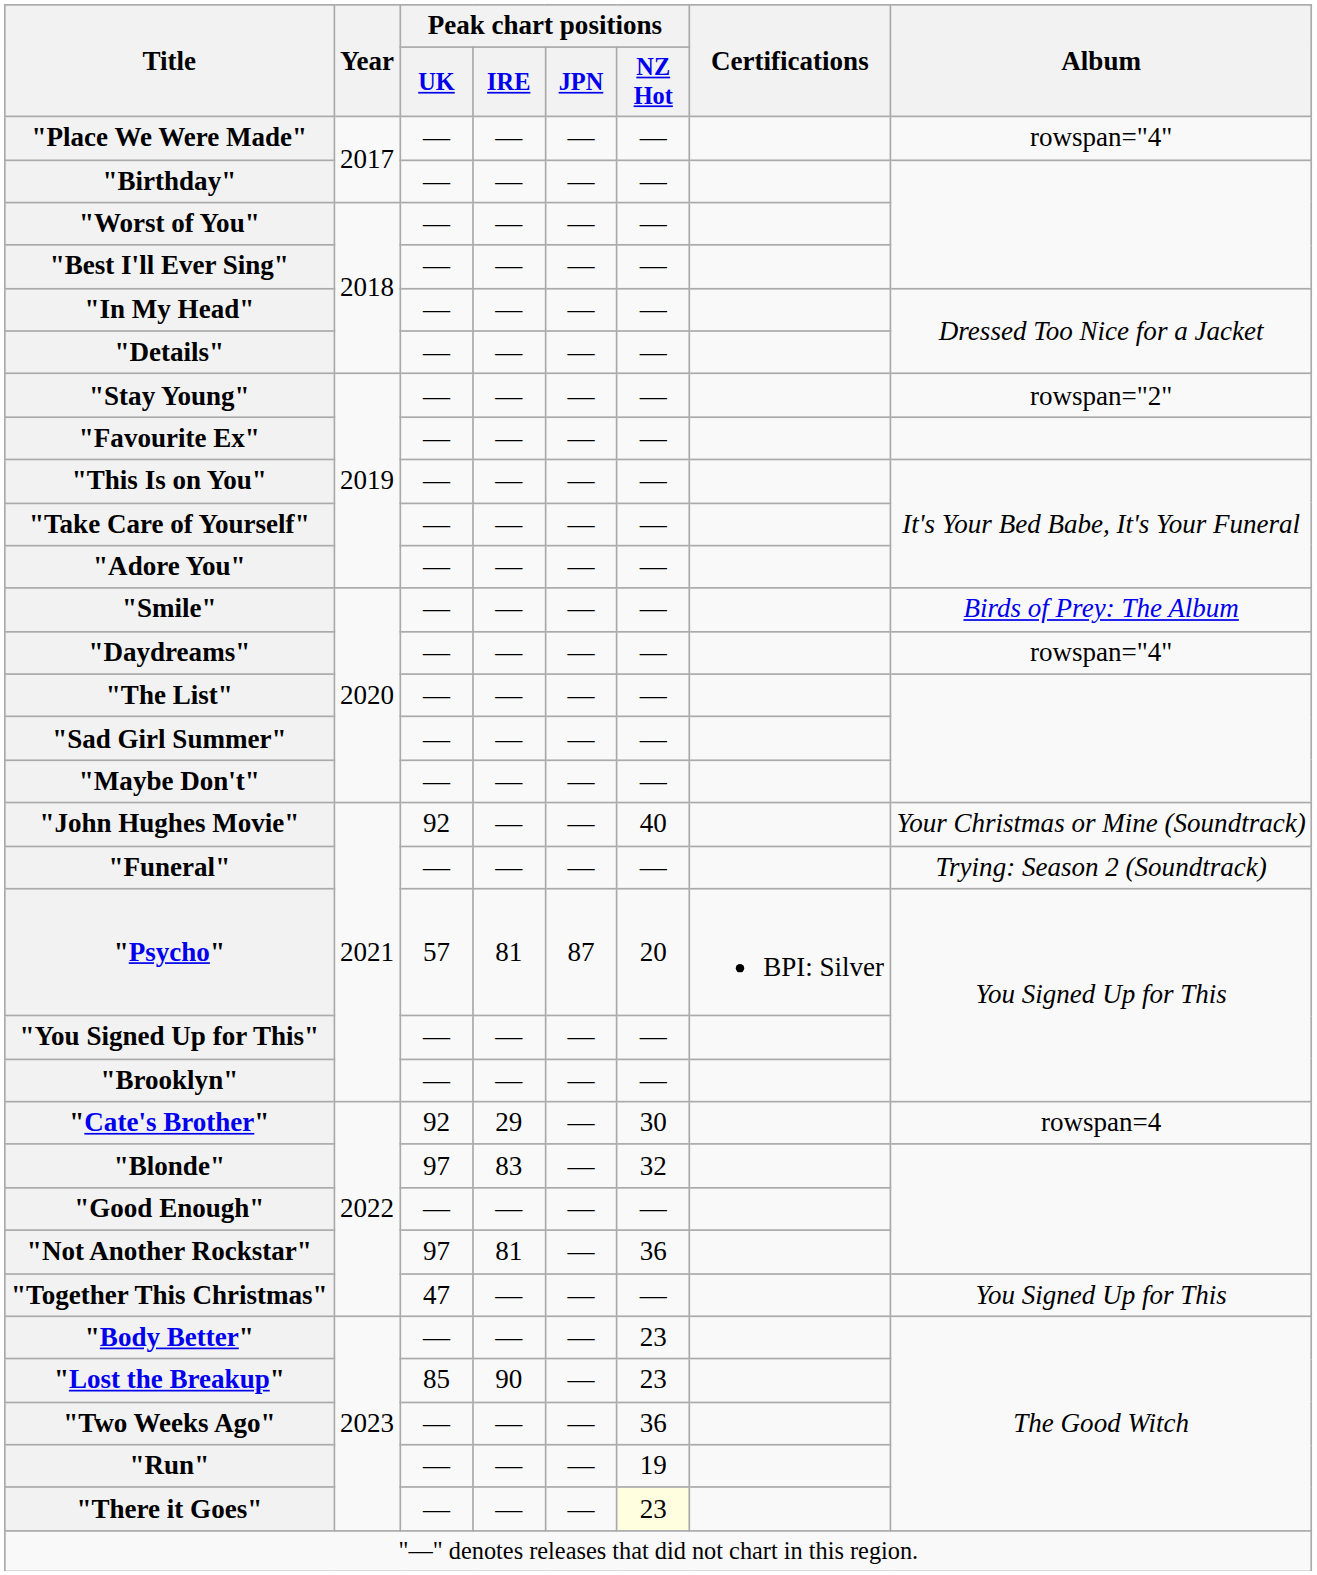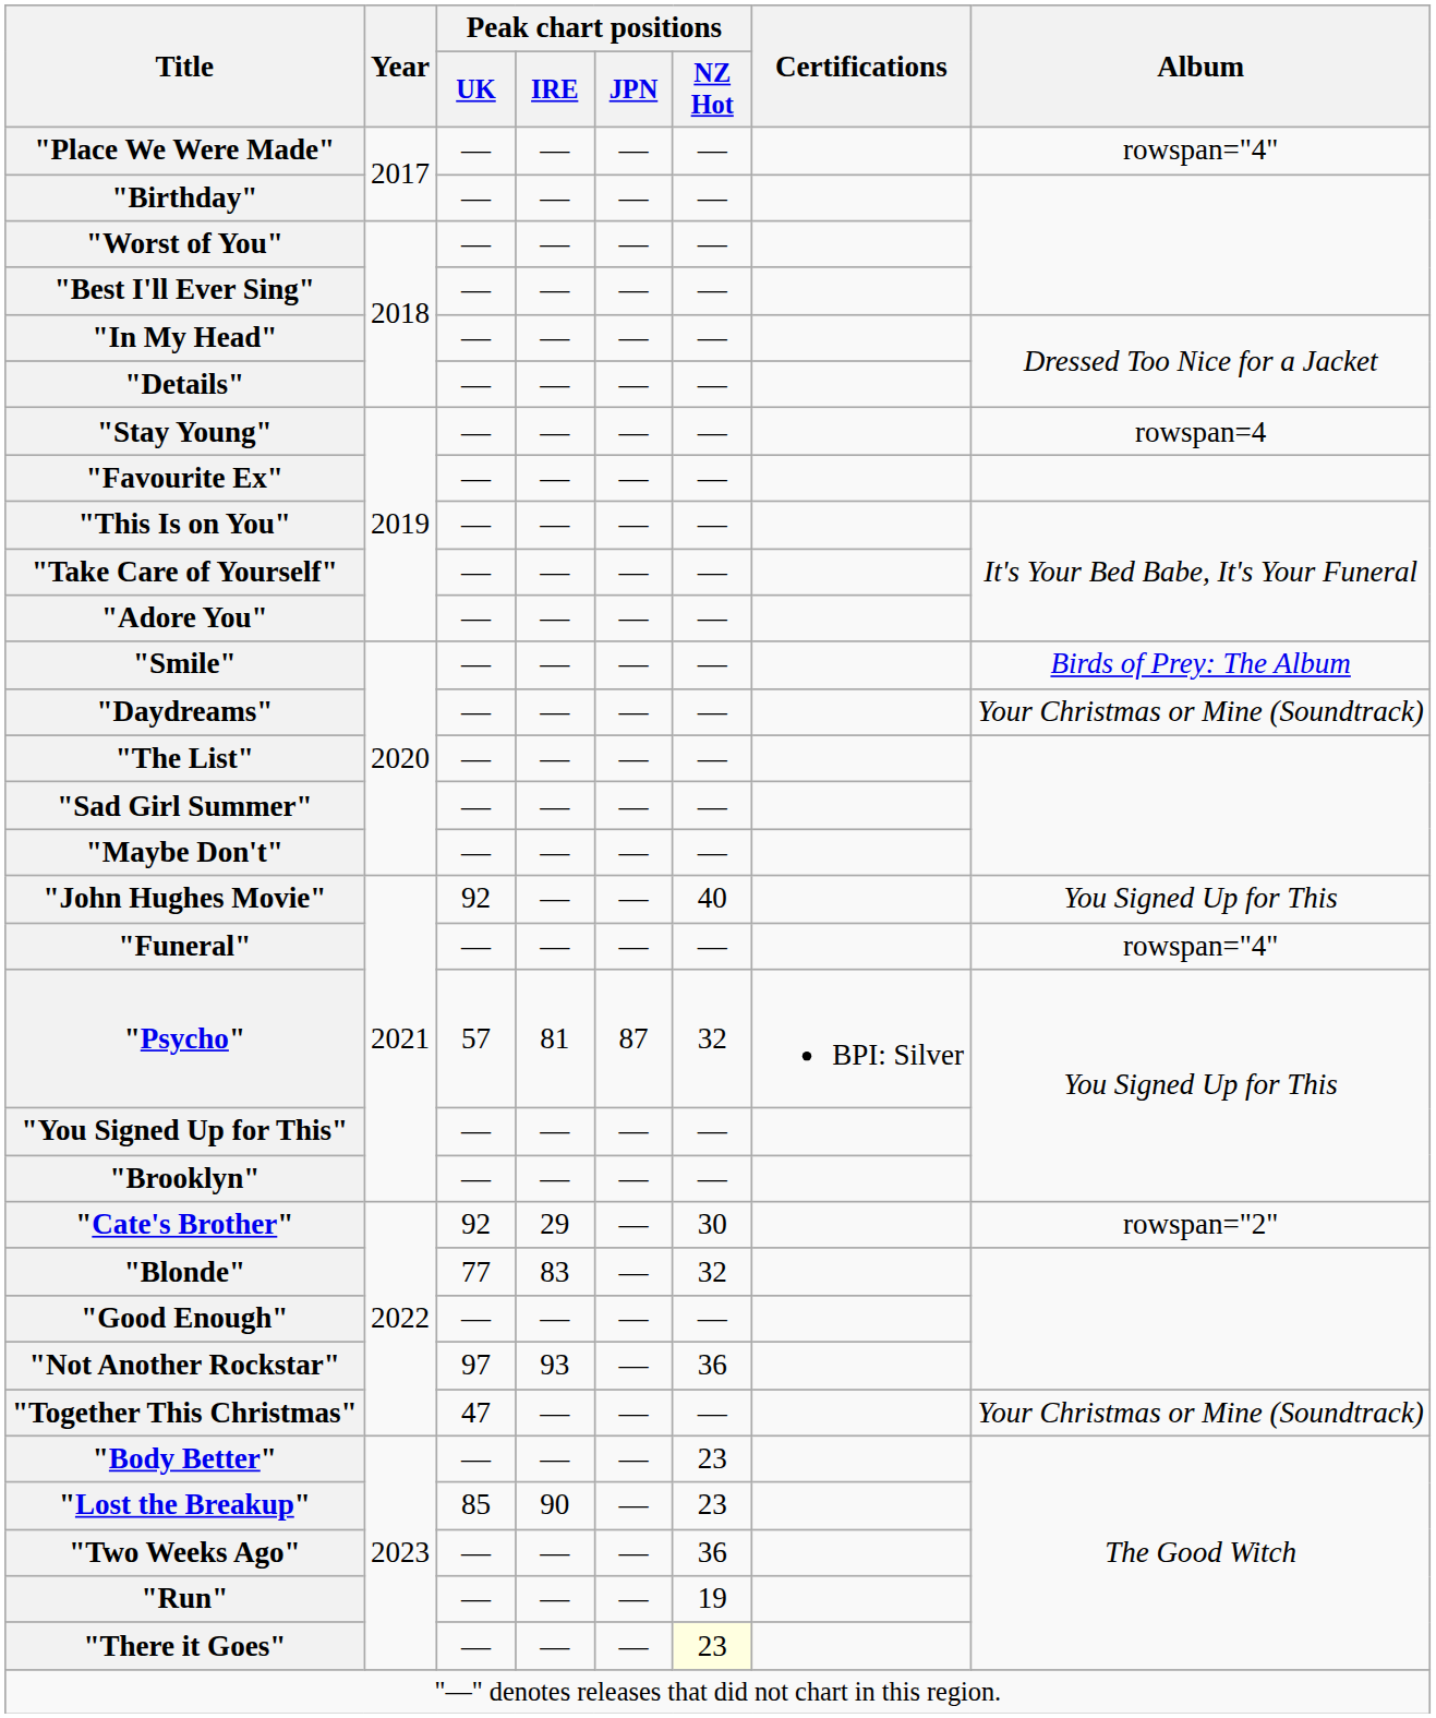"Stay Young" | Album: rowspan="2" -> rowspan=4
"Daydreams" | Album: rowspan="4" -> Your Christmas or Mine (Soundtrack)
"John Hughes Movie" | Album: Your Christmas or Mine (Soundtrack) -> You Signed Up for This
"Funeral" | Album: Trying: Season 2 (Soundtrack) -> rowspan="4"
"Psycho" | Peak chart positions / NZ Hot: 20 -> 32
"Cate's Brother" | Album: rowspan=4 -> rowspan="2"
"Blonde" | Peak chart positions / UK: 97 -> 77
"Not Another Rockstar" | Peak chart positions / IRE: 81 -> 93
"Together This Christmas" | Album: You Signed Up for This -> Your Christmas or Mine (Soundtrack)
